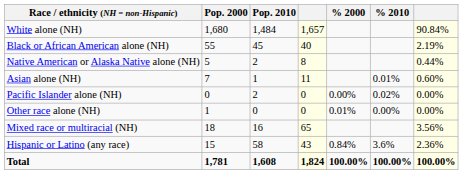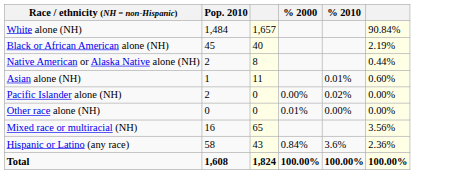- column: Pop. 2000 | 1,680 | 55 | 5 | 7 | 0 | 1 | 18 | 15 | 1,781
